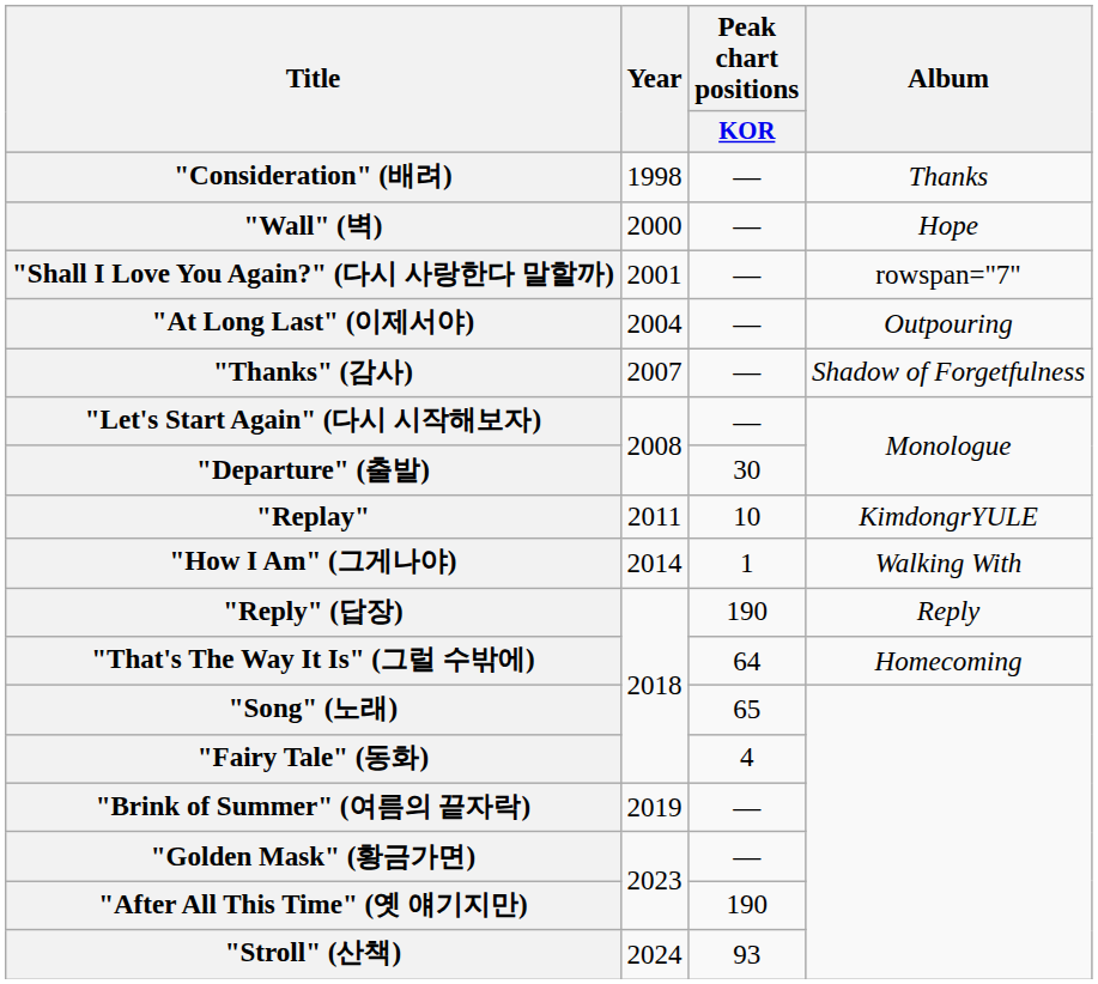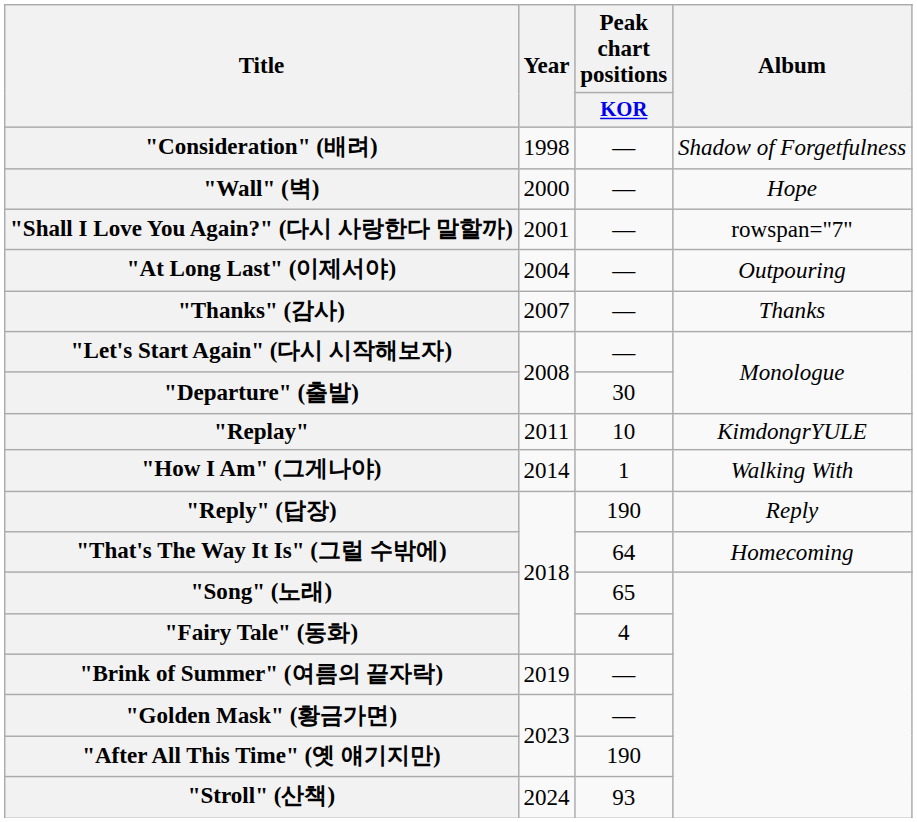"Consideration" (배려) | Album: Thanks -> Shadow of Forgetfulness
"Thanks" (감사) | Album: Shadow of Forgetfulness -> Thanks
